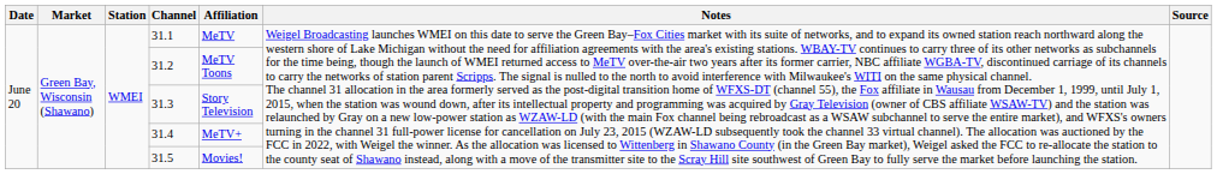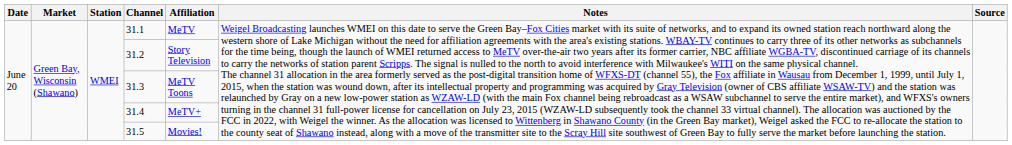31.2 | Affiliation: MeTV Toons -> Story Television
31.3 | Affiliation: Story Television -> MeTV Toons
